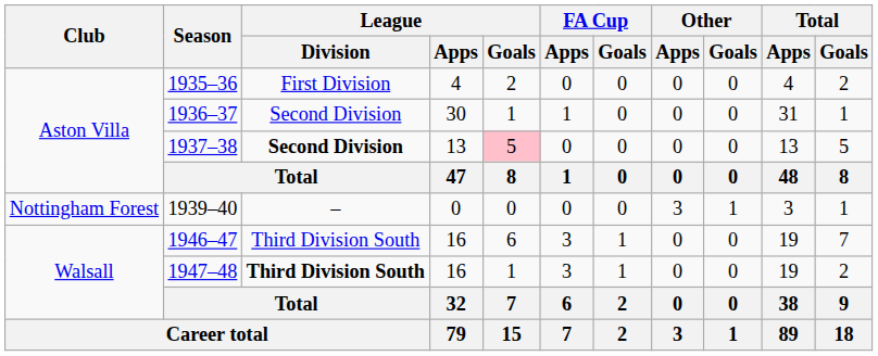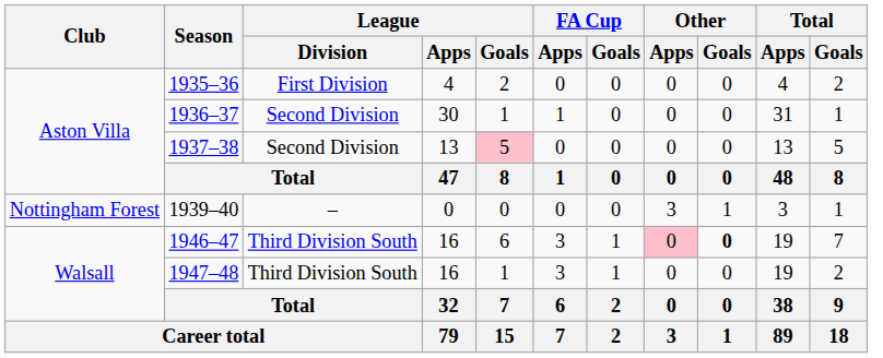1937–38 | League / Division: bold -> normal
1946–47 | Other / Apps: no background -> pink background
1946–47 | Other / Goals: normal -> bold
1947–48 | League / Division: bold -> normal
